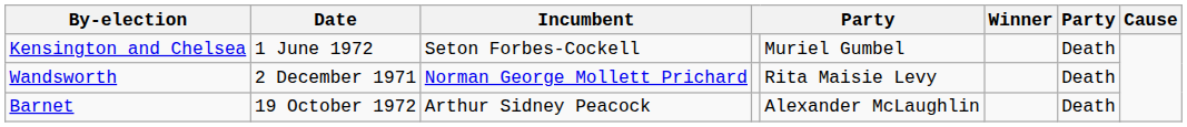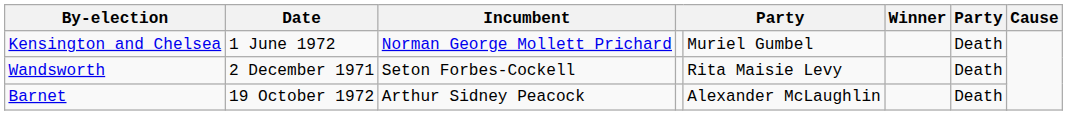Kensington and Chelsea | Incumbent: Seton Forbes-Cockell -> Norman George Mollett Prichard
Wandsworth | Incumbent: Norman George Mollett Prichard -> Seton Forbes-Cockell
